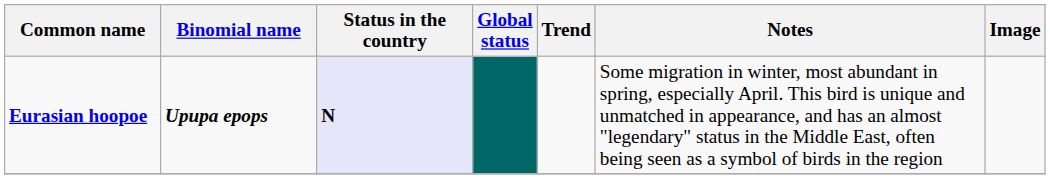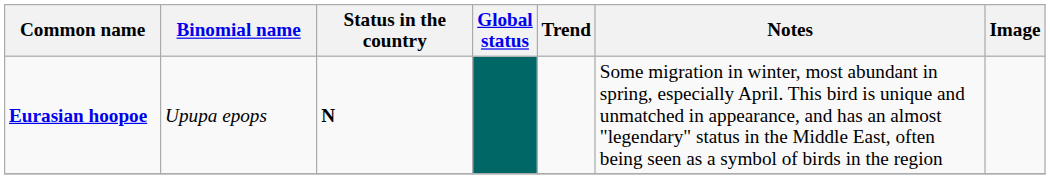Eurasian hoopoe | Binomial name: bold -> normal
Eurasian hoopoe | Status in the country: lavender background -> no background
